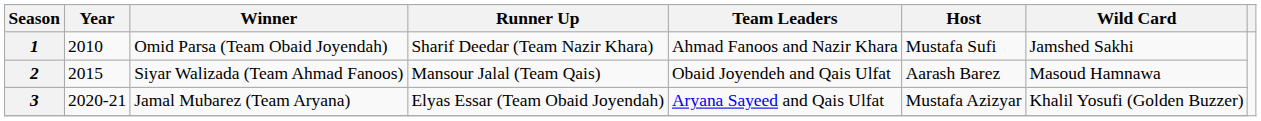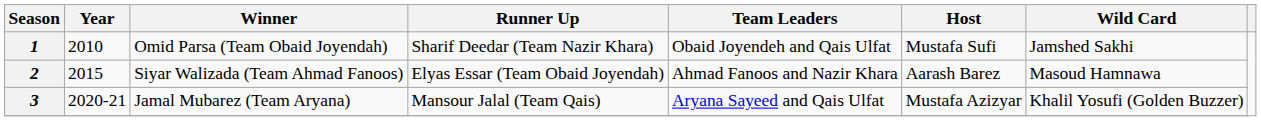1 | Team Leaders: Ahmad Fanoos and Nazir Khara -> Obaid Joyendeh and Qais Ulfat
2 | Runner Up: Mansour Jalal (Team Qais) -> Elyas Essar (Team Obaid Joyendah)
2 | Team Leaders: Obaid Joyendeh and Qais Ulfat -> Ahmad Fanoos and Nazir Khara
3 | Runner Up: Elyas Essar (Team Obaid Joyendah) -> Mansour Jalal (Team Qais)
